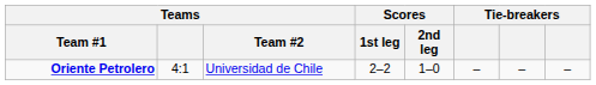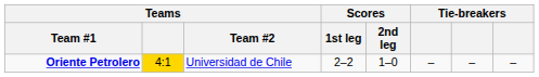Oriente Petrolero | Teams: no background -> gold background
